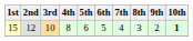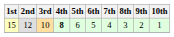15 | 4th: normal -> bold
15 | 10th: bold -> normal
